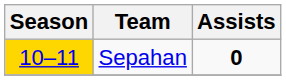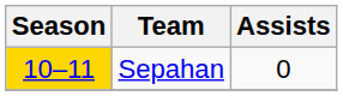Sepahan | Assists: bold -> normal
